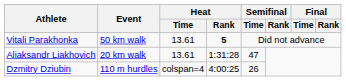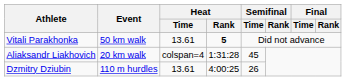Aliaksandr Liakhovich | Heat / Time: 13.61 -> colspan=4
Aliaksandr Liakhovich | Semifinal / Time: 47 -> 45
Dzmitry Dziubin | Heat / Time: colspan=4 -> 13.61
